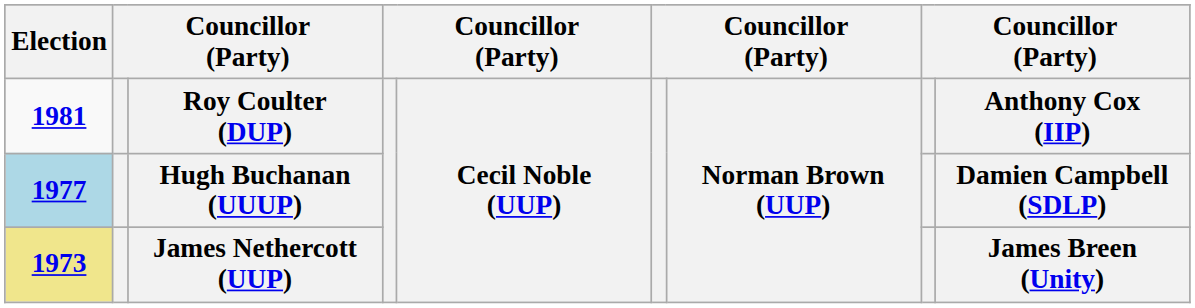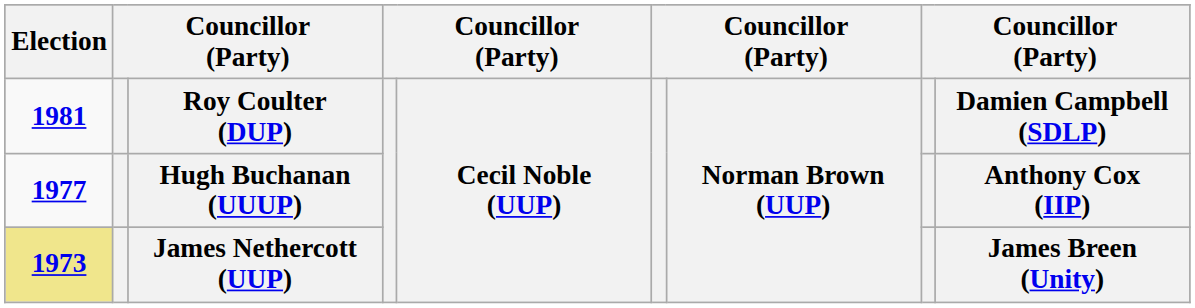Roy Coulter (DUP) | column 9: Anthony Cox (IIP) -> Damien Campbell (SDLP)
Hugh Buchanan (UUUP) | Election: lightblue background -> no background
Hugh Buchanan (UUUP) | column 9: Damien Campbell (SDLP) -> Anthony Cox (IIP)
